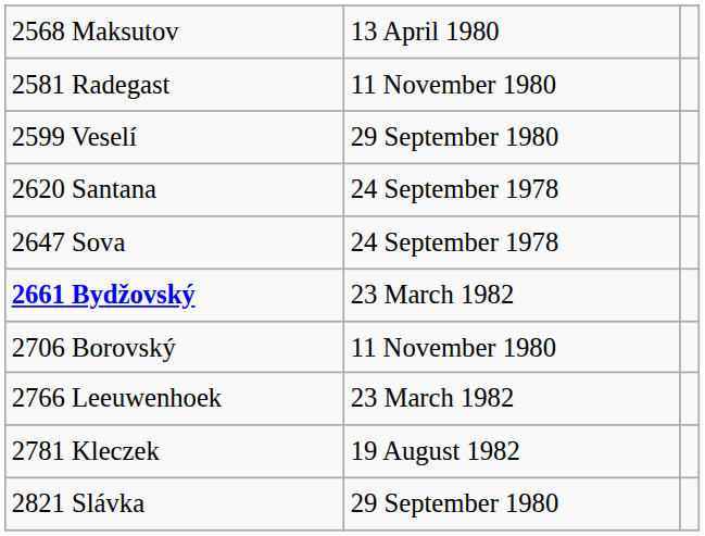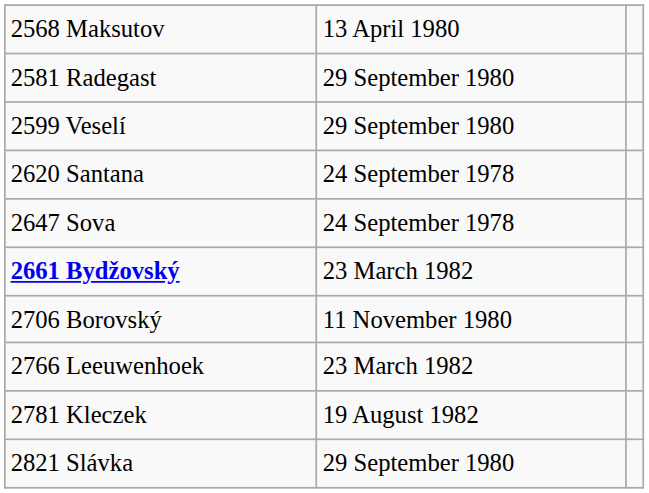2581 Radegast | column 2: 11 November 1980 -> 29 September 1980
